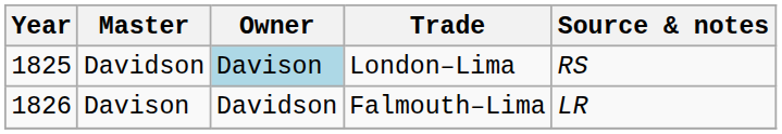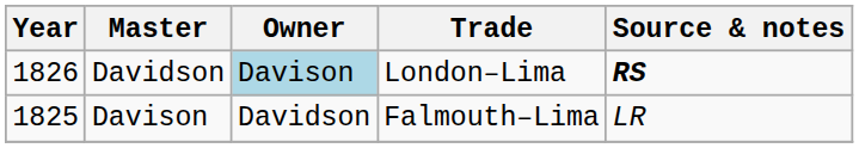row 2 | Year: 1825 -> 1826
row 2 | Source & notes: normal -> bold
row 3 | Year: 1826 -> 1825
